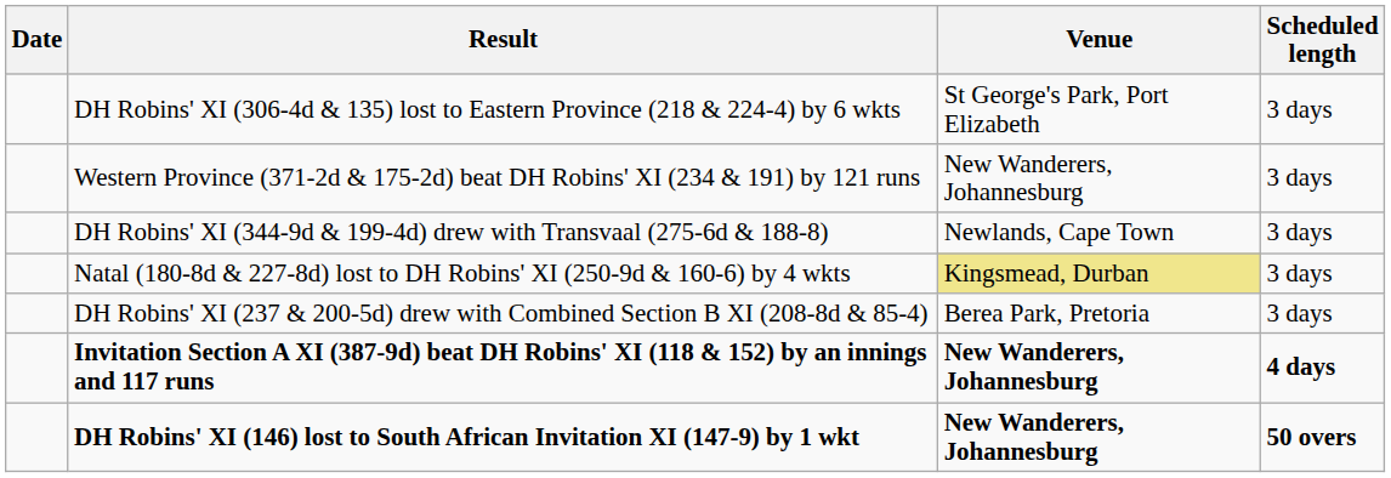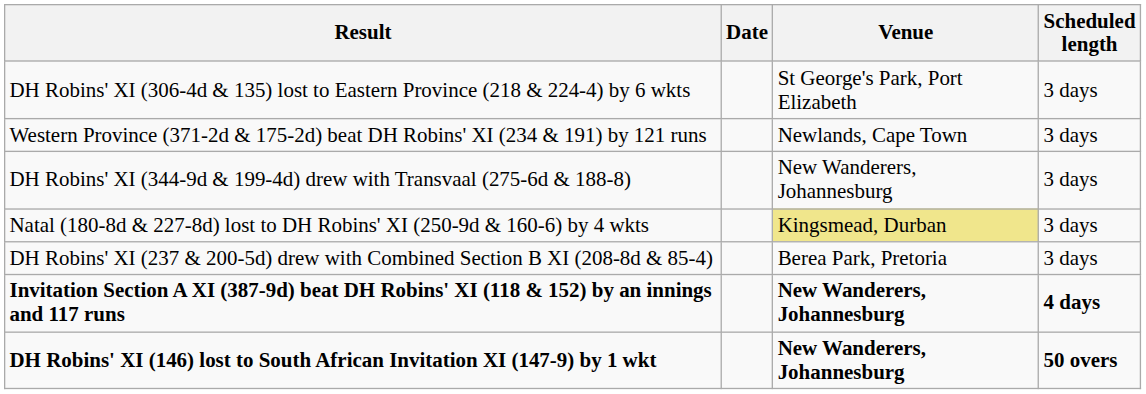columns swapped: Date <-> Result
row 3 | Venue: New Wanderers, Johannesburg -> Newlands, Cape Town
row 4 | Venue: Newlands, Cape Town -> New Wanderers, Johannesburg
